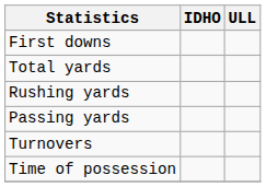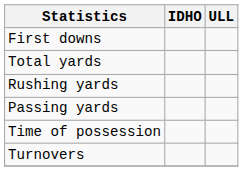rows swapped: Turnovers <-> Time of possession
